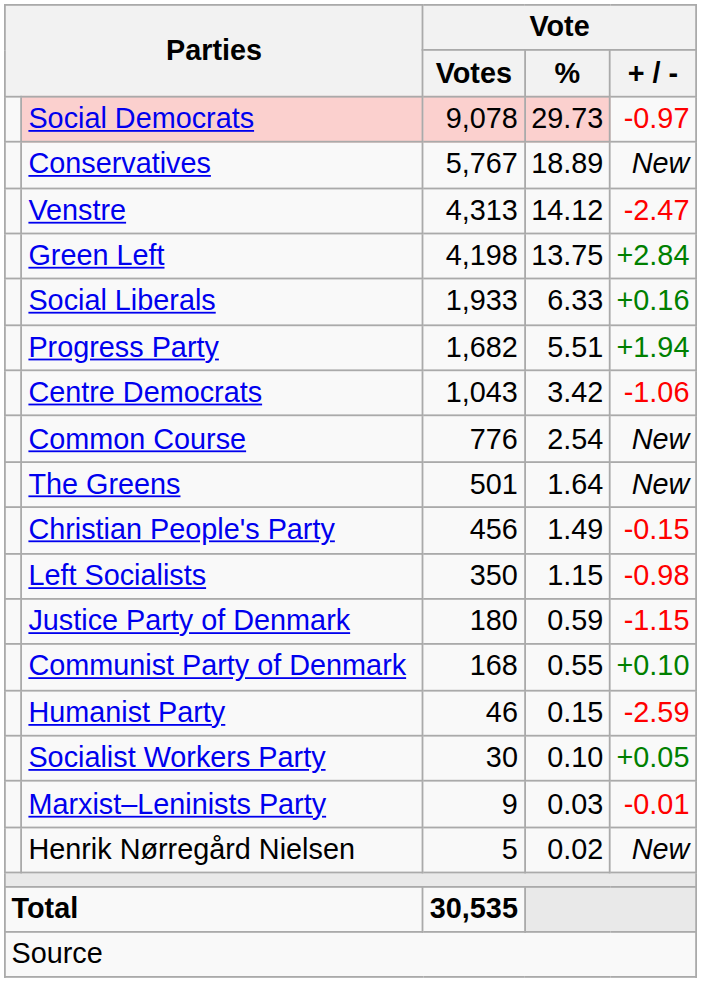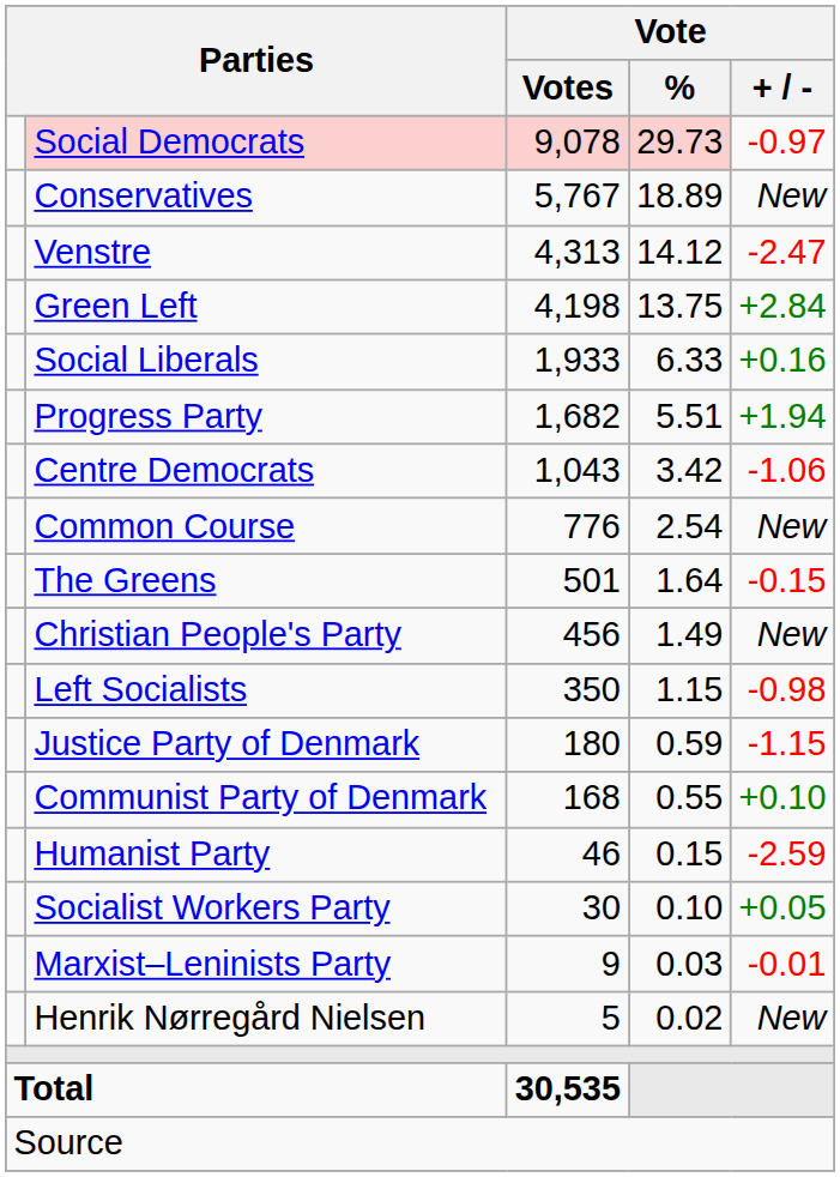The Greens | Vote / + / -: New -> -0.15
Christian People's Party | Vote / + / -: -0.15 -> New
